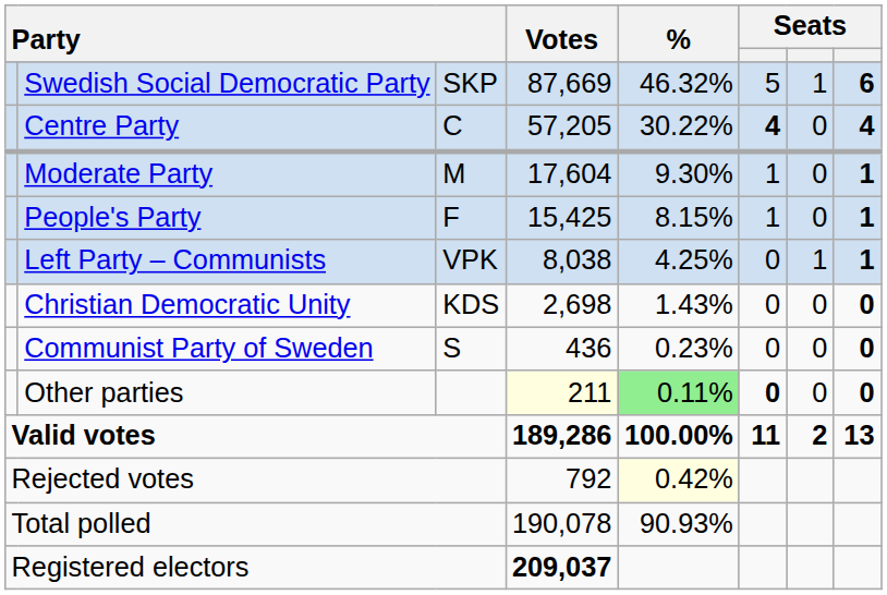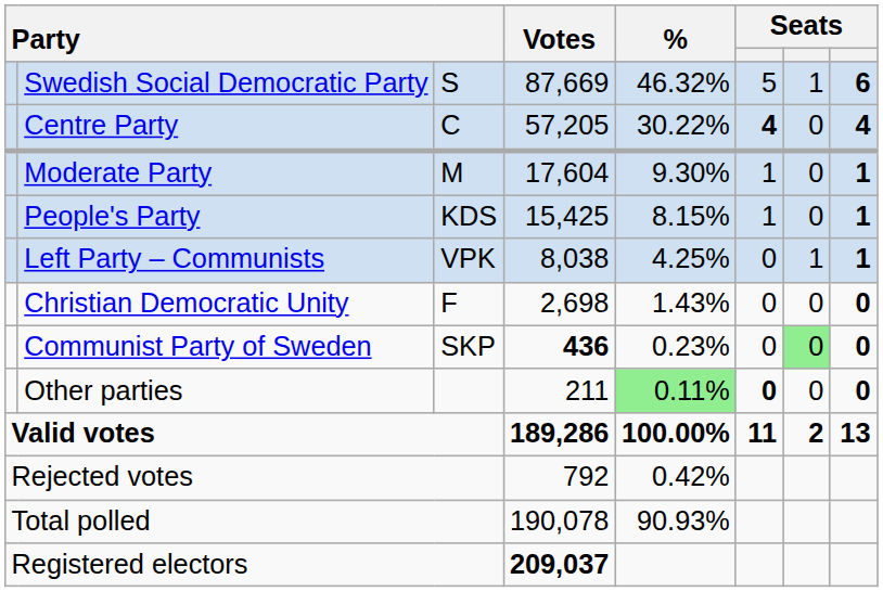Swedish Social Democratic Party | column 3: SKP -> S
People's Party | column 3: F -> KDS
Christian Democratic Unity | column 3: KDS -> F
Communist Party of Sweden | column 3: S -> SKP
Communist Party of Sweden | Votes: normal -> bold
Communist Party of Sweden | column 7: no background -> lightgreen background
Other parties | Votes: lightyellow background -> no background
Rejected votes | %: lightyellow background -> no background
